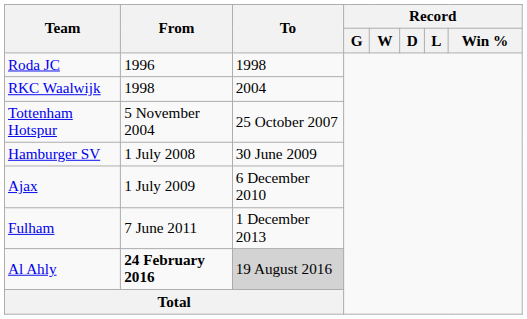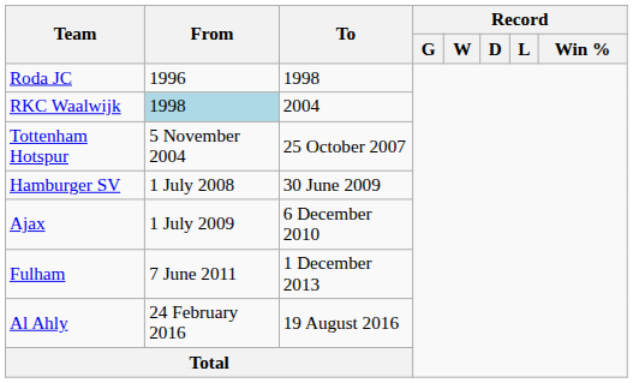RKC Waalwijk | From: no background -> lightblue background
Al Ahly | From: bold -> normal
Al Ahly | To: lightgrey background -> no background
